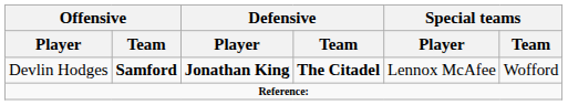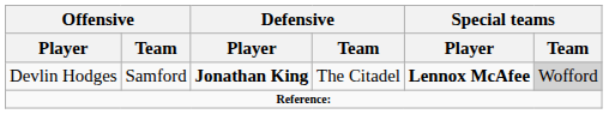Devlin Hodges | Offensive / Team: bold -> normal
Devlin Hodges | Defensive / Team: bold -> normal
Devlin Hodges | Special teams / Player: normal -> bold
Devlin Hodges | Special teams / Team: no background -> lightgrey background
